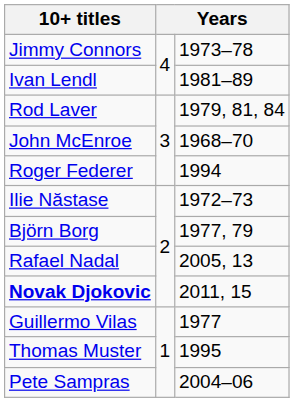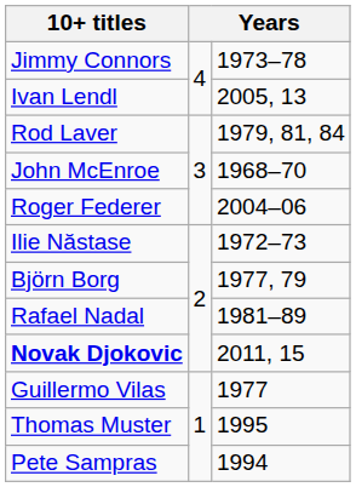Ivan Lendl | column 3: 1981–89 -> 2005, 13
Roger Federer | column 3: 1994 -> 2004–06
Rafael Nadal | column 3: 2005, 13 -> 1981–89
Pete Sampras | column 3: 2004–06 -> 1994
